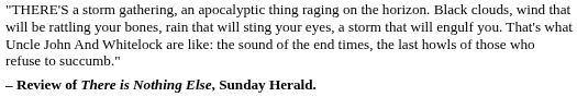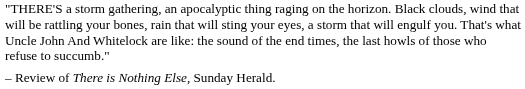row 2 | column 1: bold -> normal
